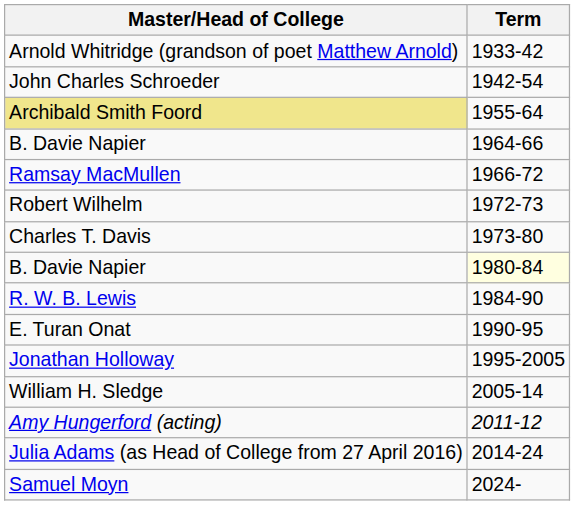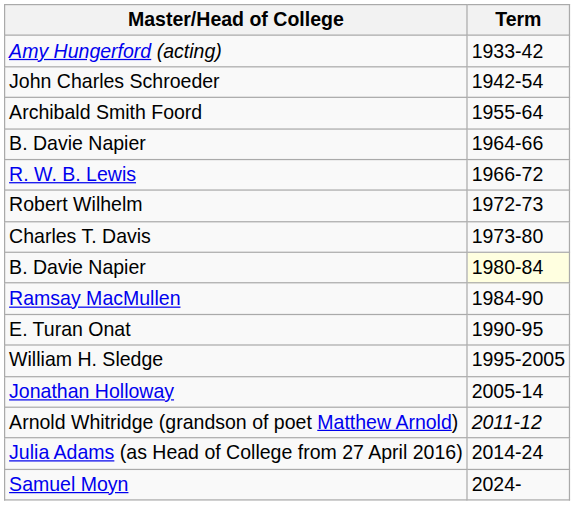row 2 | Master/Head of College: Arnold Whitridge (grandson of poet Matthew Arnold) -> Amy Hungerford (acting)
row 4 | Master/Head of College: khaki background -> no background
row 6 | Master/Head of College: Ramsay MacMullen -> R. W. B. Lewis
row 10 | Master/Head of College: R. W. B. Lewis -> Ramsay MacMullen
row 12 | Master/Head of College: Jonathan Holloway -> William H. Sledge
row 13 | Master/Head of College: William H. Sledge -> Jonathan Holloway
row 14 | Master/Head of College: Amy Hungerford (acting) -> Arnold Whitridge (grandson of poet Matthew Arnold)
